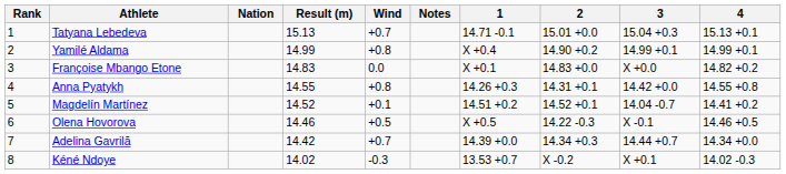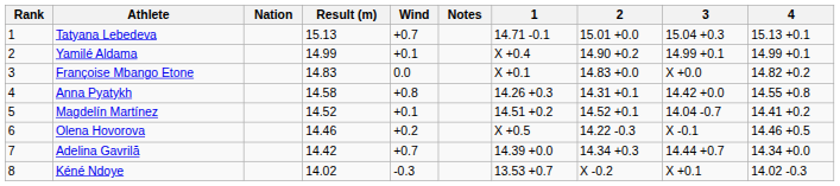Yamilé Aldama | Wind: +0.8 -> +0.1
Anna Pyatykh | Result (m): 14.55 -> 14.58
Olena Hovorova | Wind: +0.5 -> +0.2
